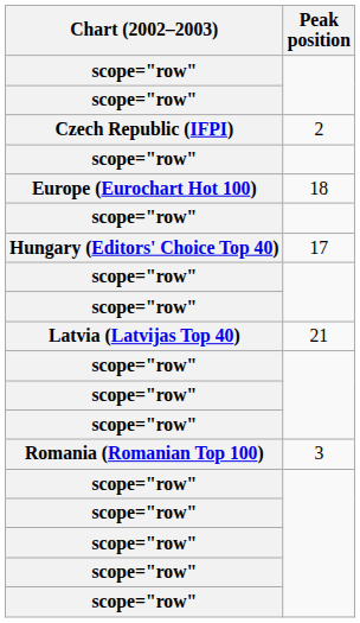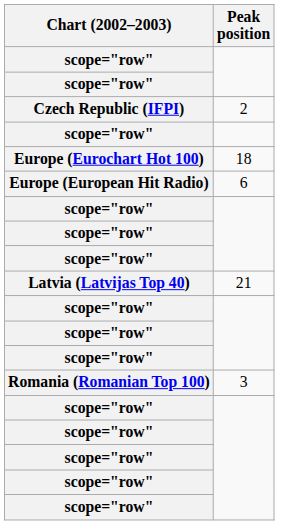+ row: Europe (European Hit Radio) | 6
- row: Hungary (Editors' Choice Top 40) | 17
